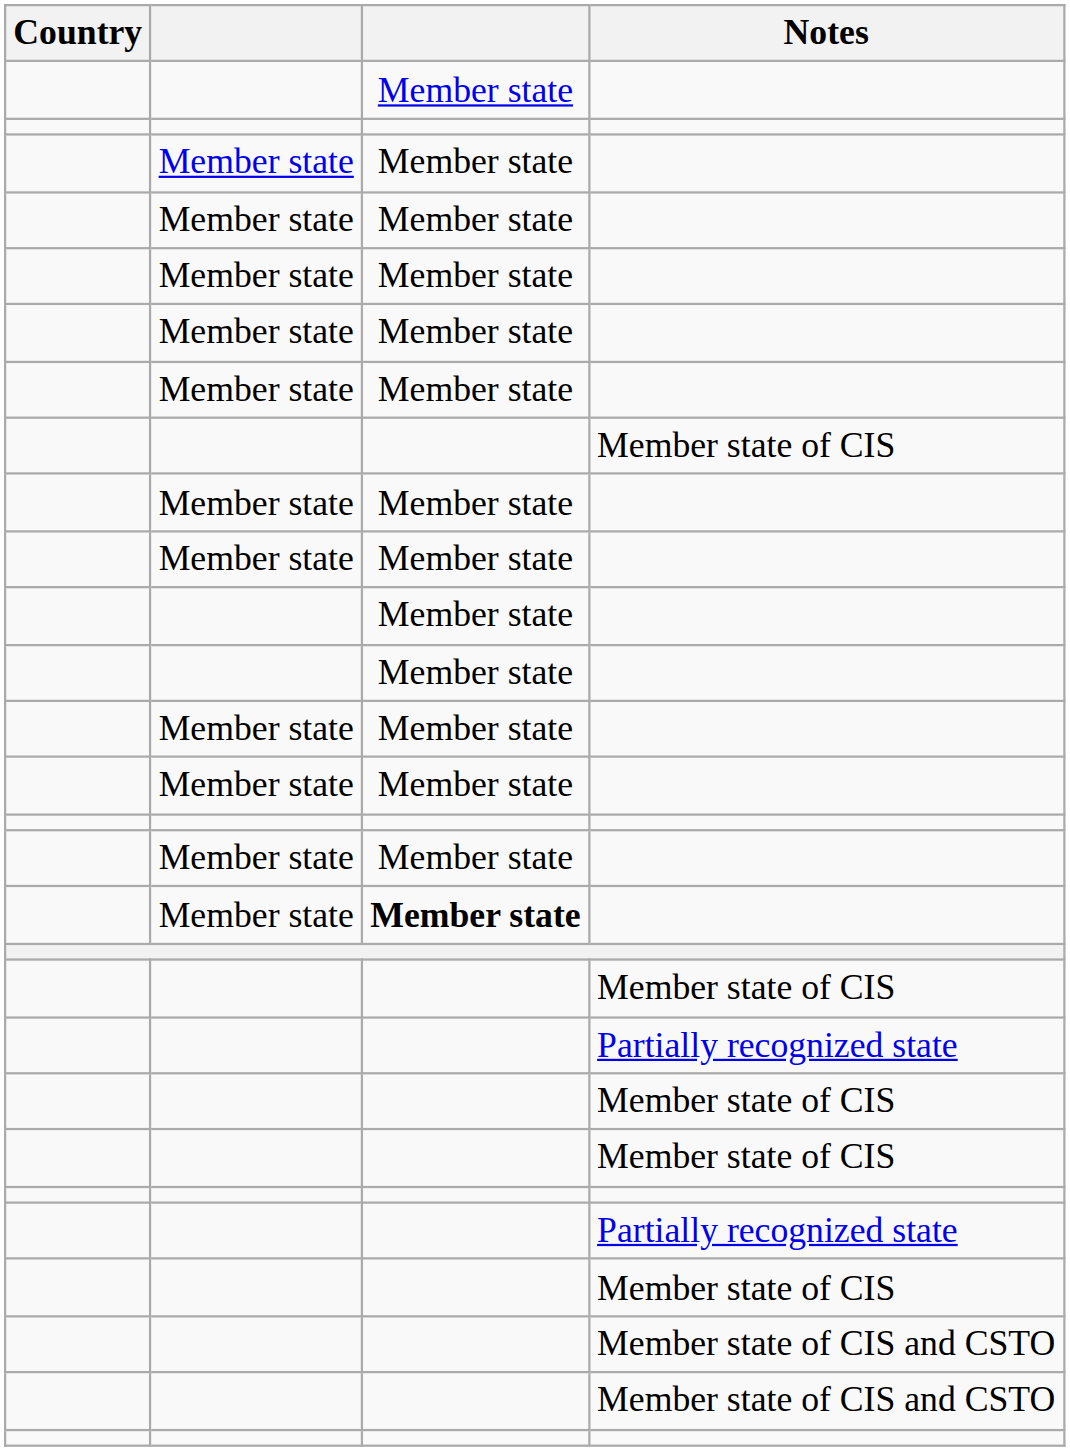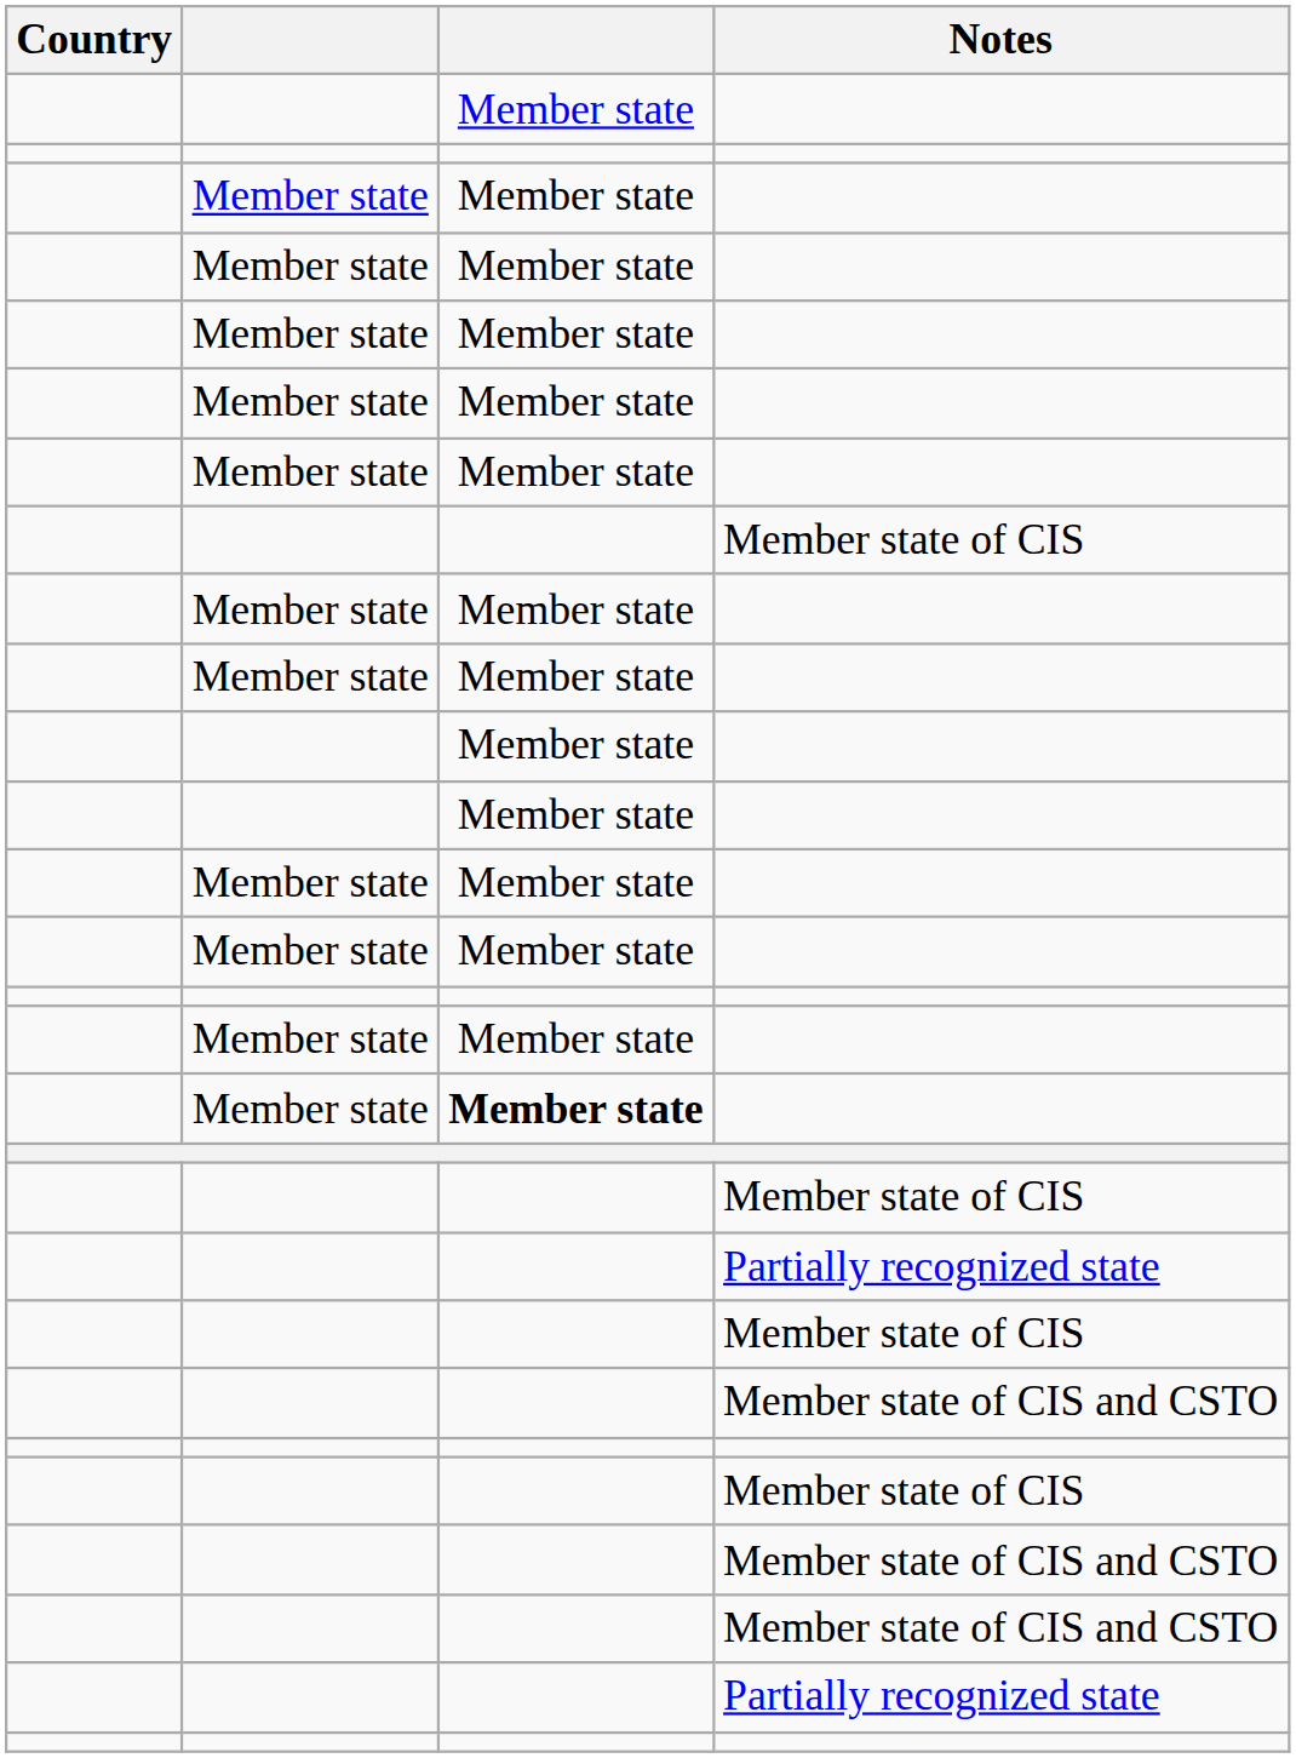row 23 | Notes: Member state of CIS -> Member state of CIS and CSTO
row 25 | Notes: Partially recognized state -> Member state of CIS
row 26 | Notes: Member state of CIS -> Member state of CIS and CSTO
row 28 | Notes: Member state of CIS and CSTO -> Partially recognized state
